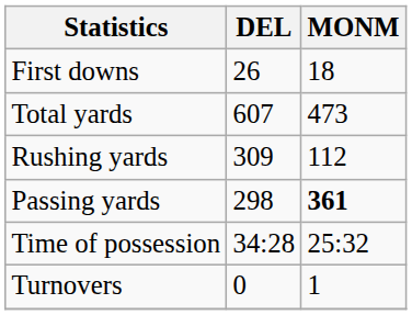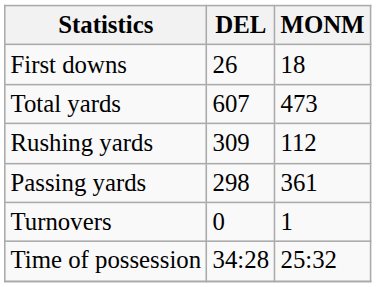Passing yards | MONM: bold -> normal
rows swapped: Turnovers <-> Time of possession
